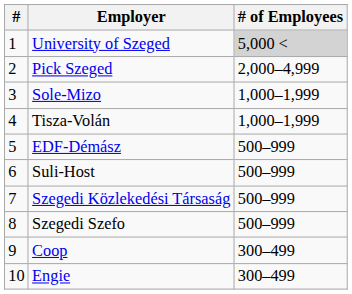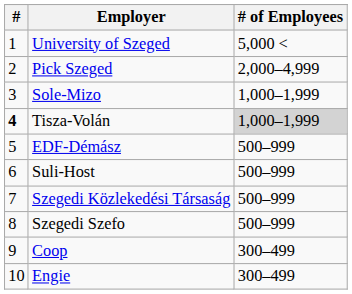University of Szeged | # of Employees: lightgrey background -> no background
Tisza-Volán | #: normal -> bold
Tisza-Volán | # of Employees: no background -> lightgrey background
